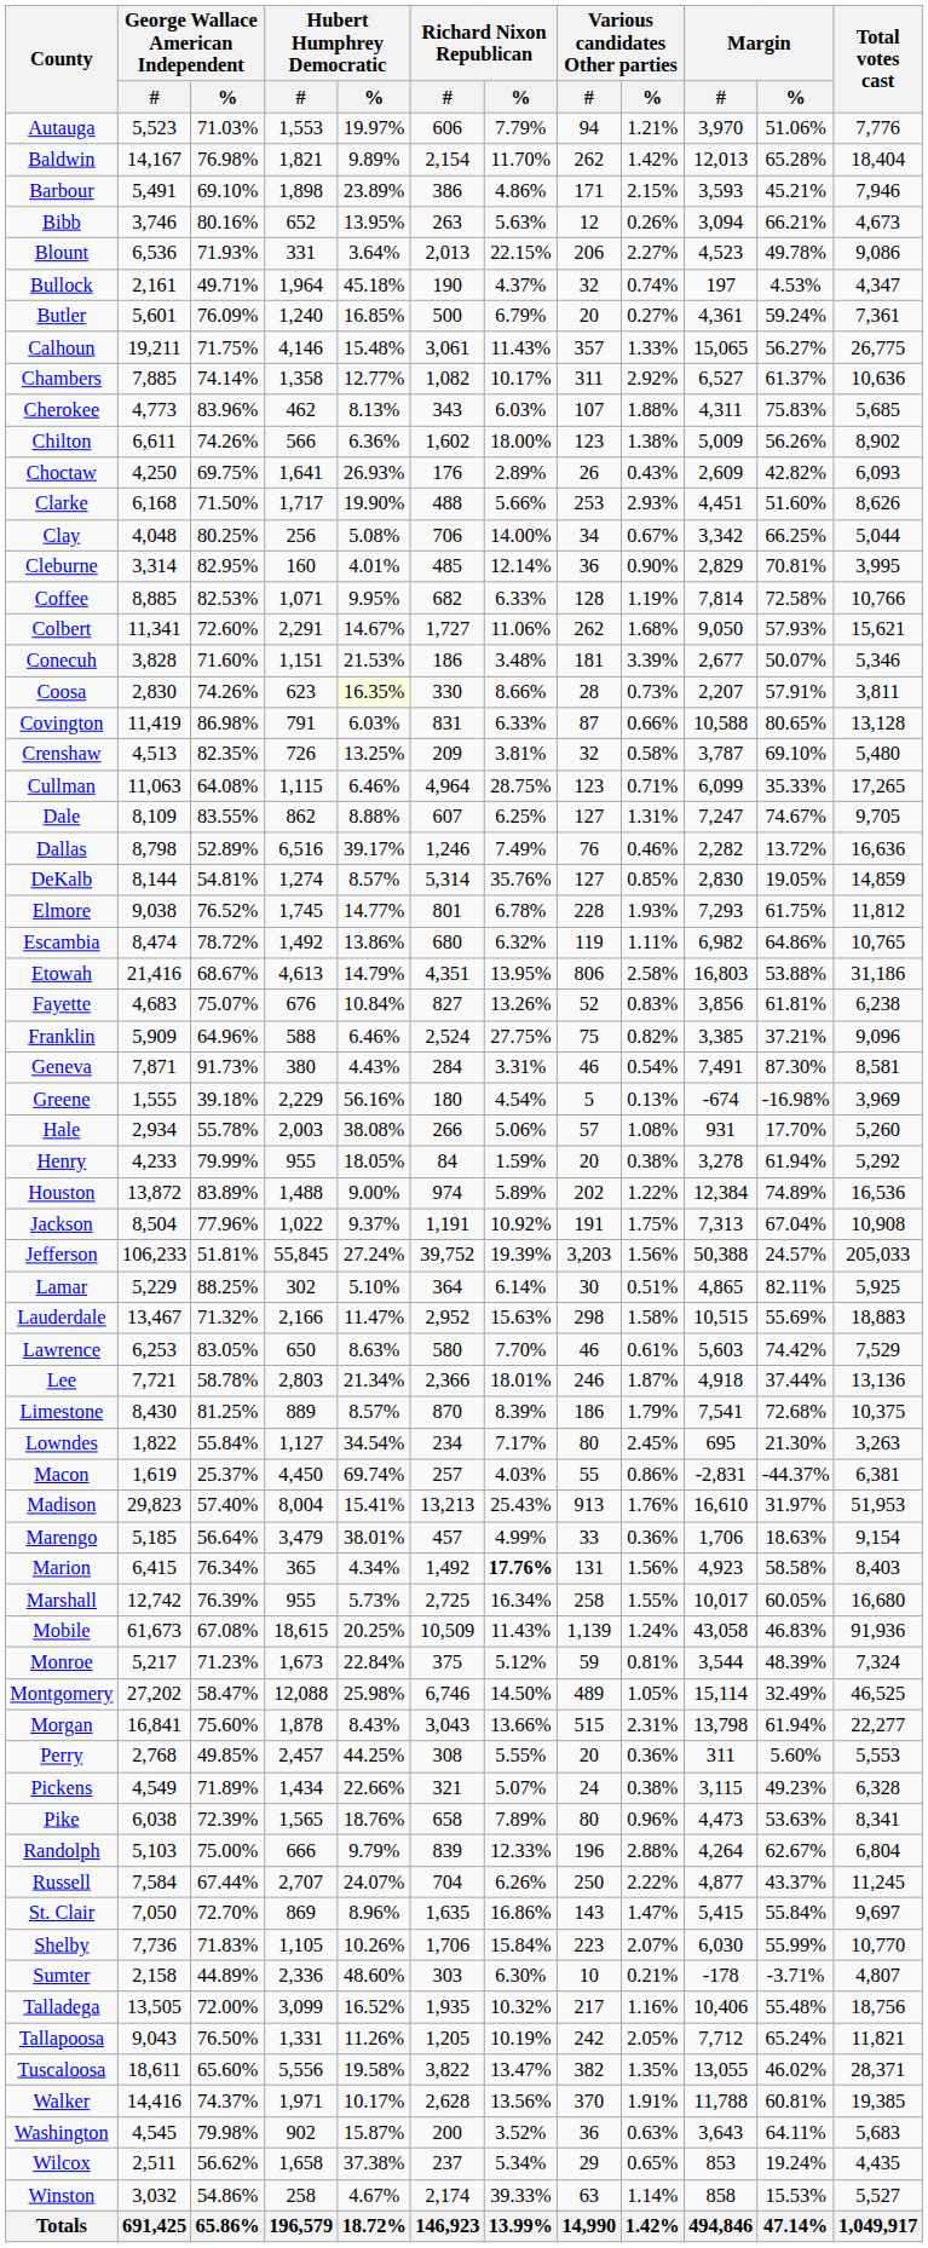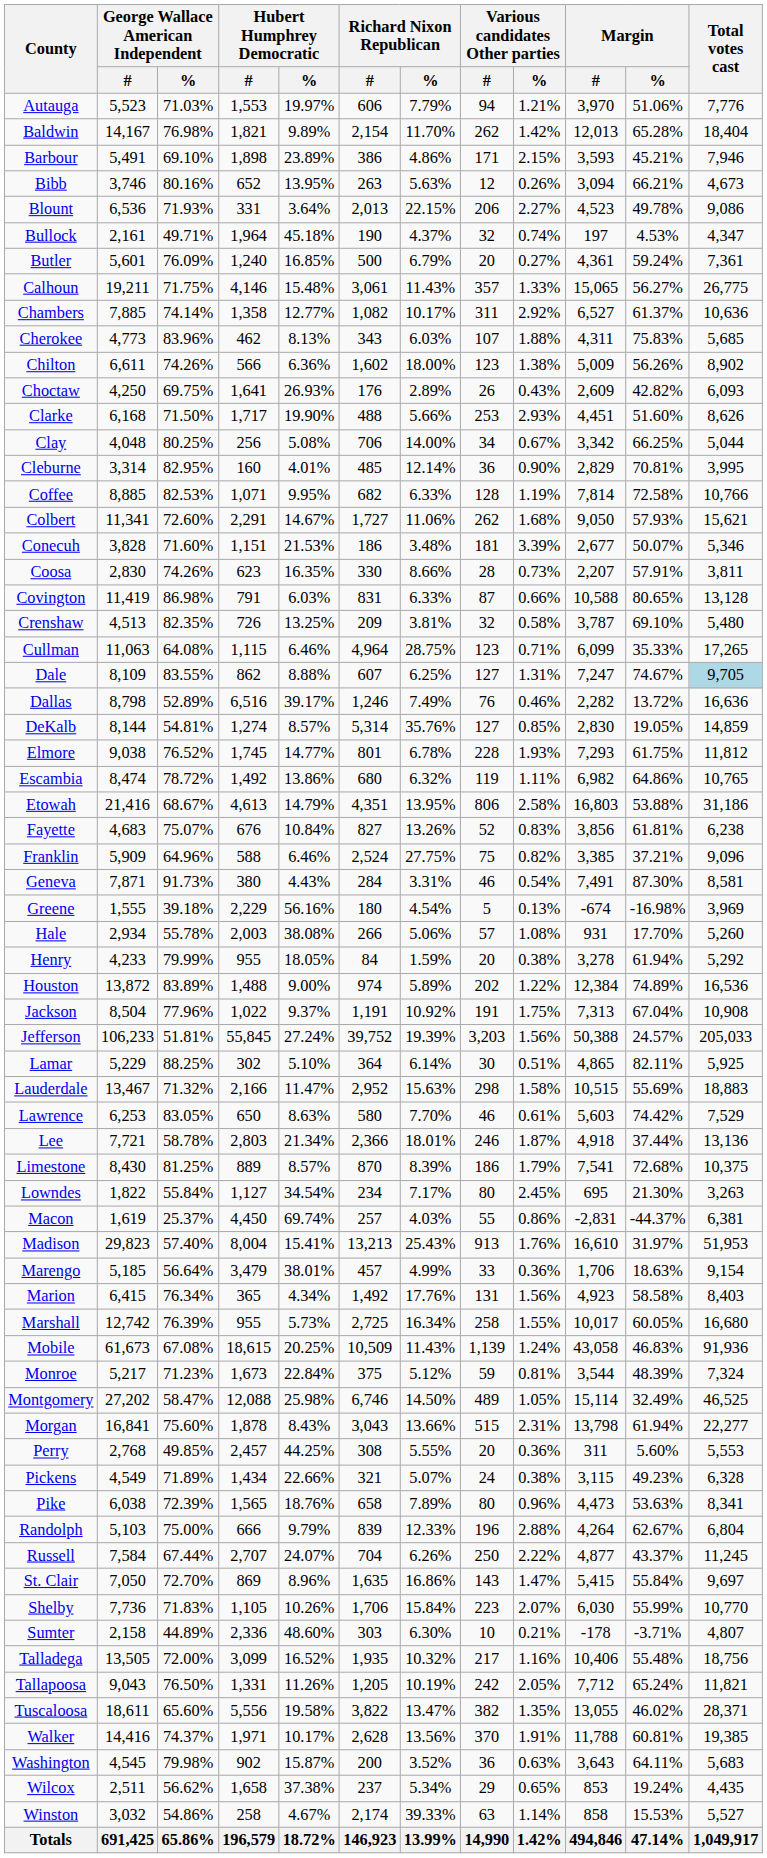Coosa | Hubert Humphrey Democratic / %: lightyellow background -> no background
Dale | Total votes cast: no background -> lightblue background
Marion | Richard Nixon Republican / %: bold -> normal
